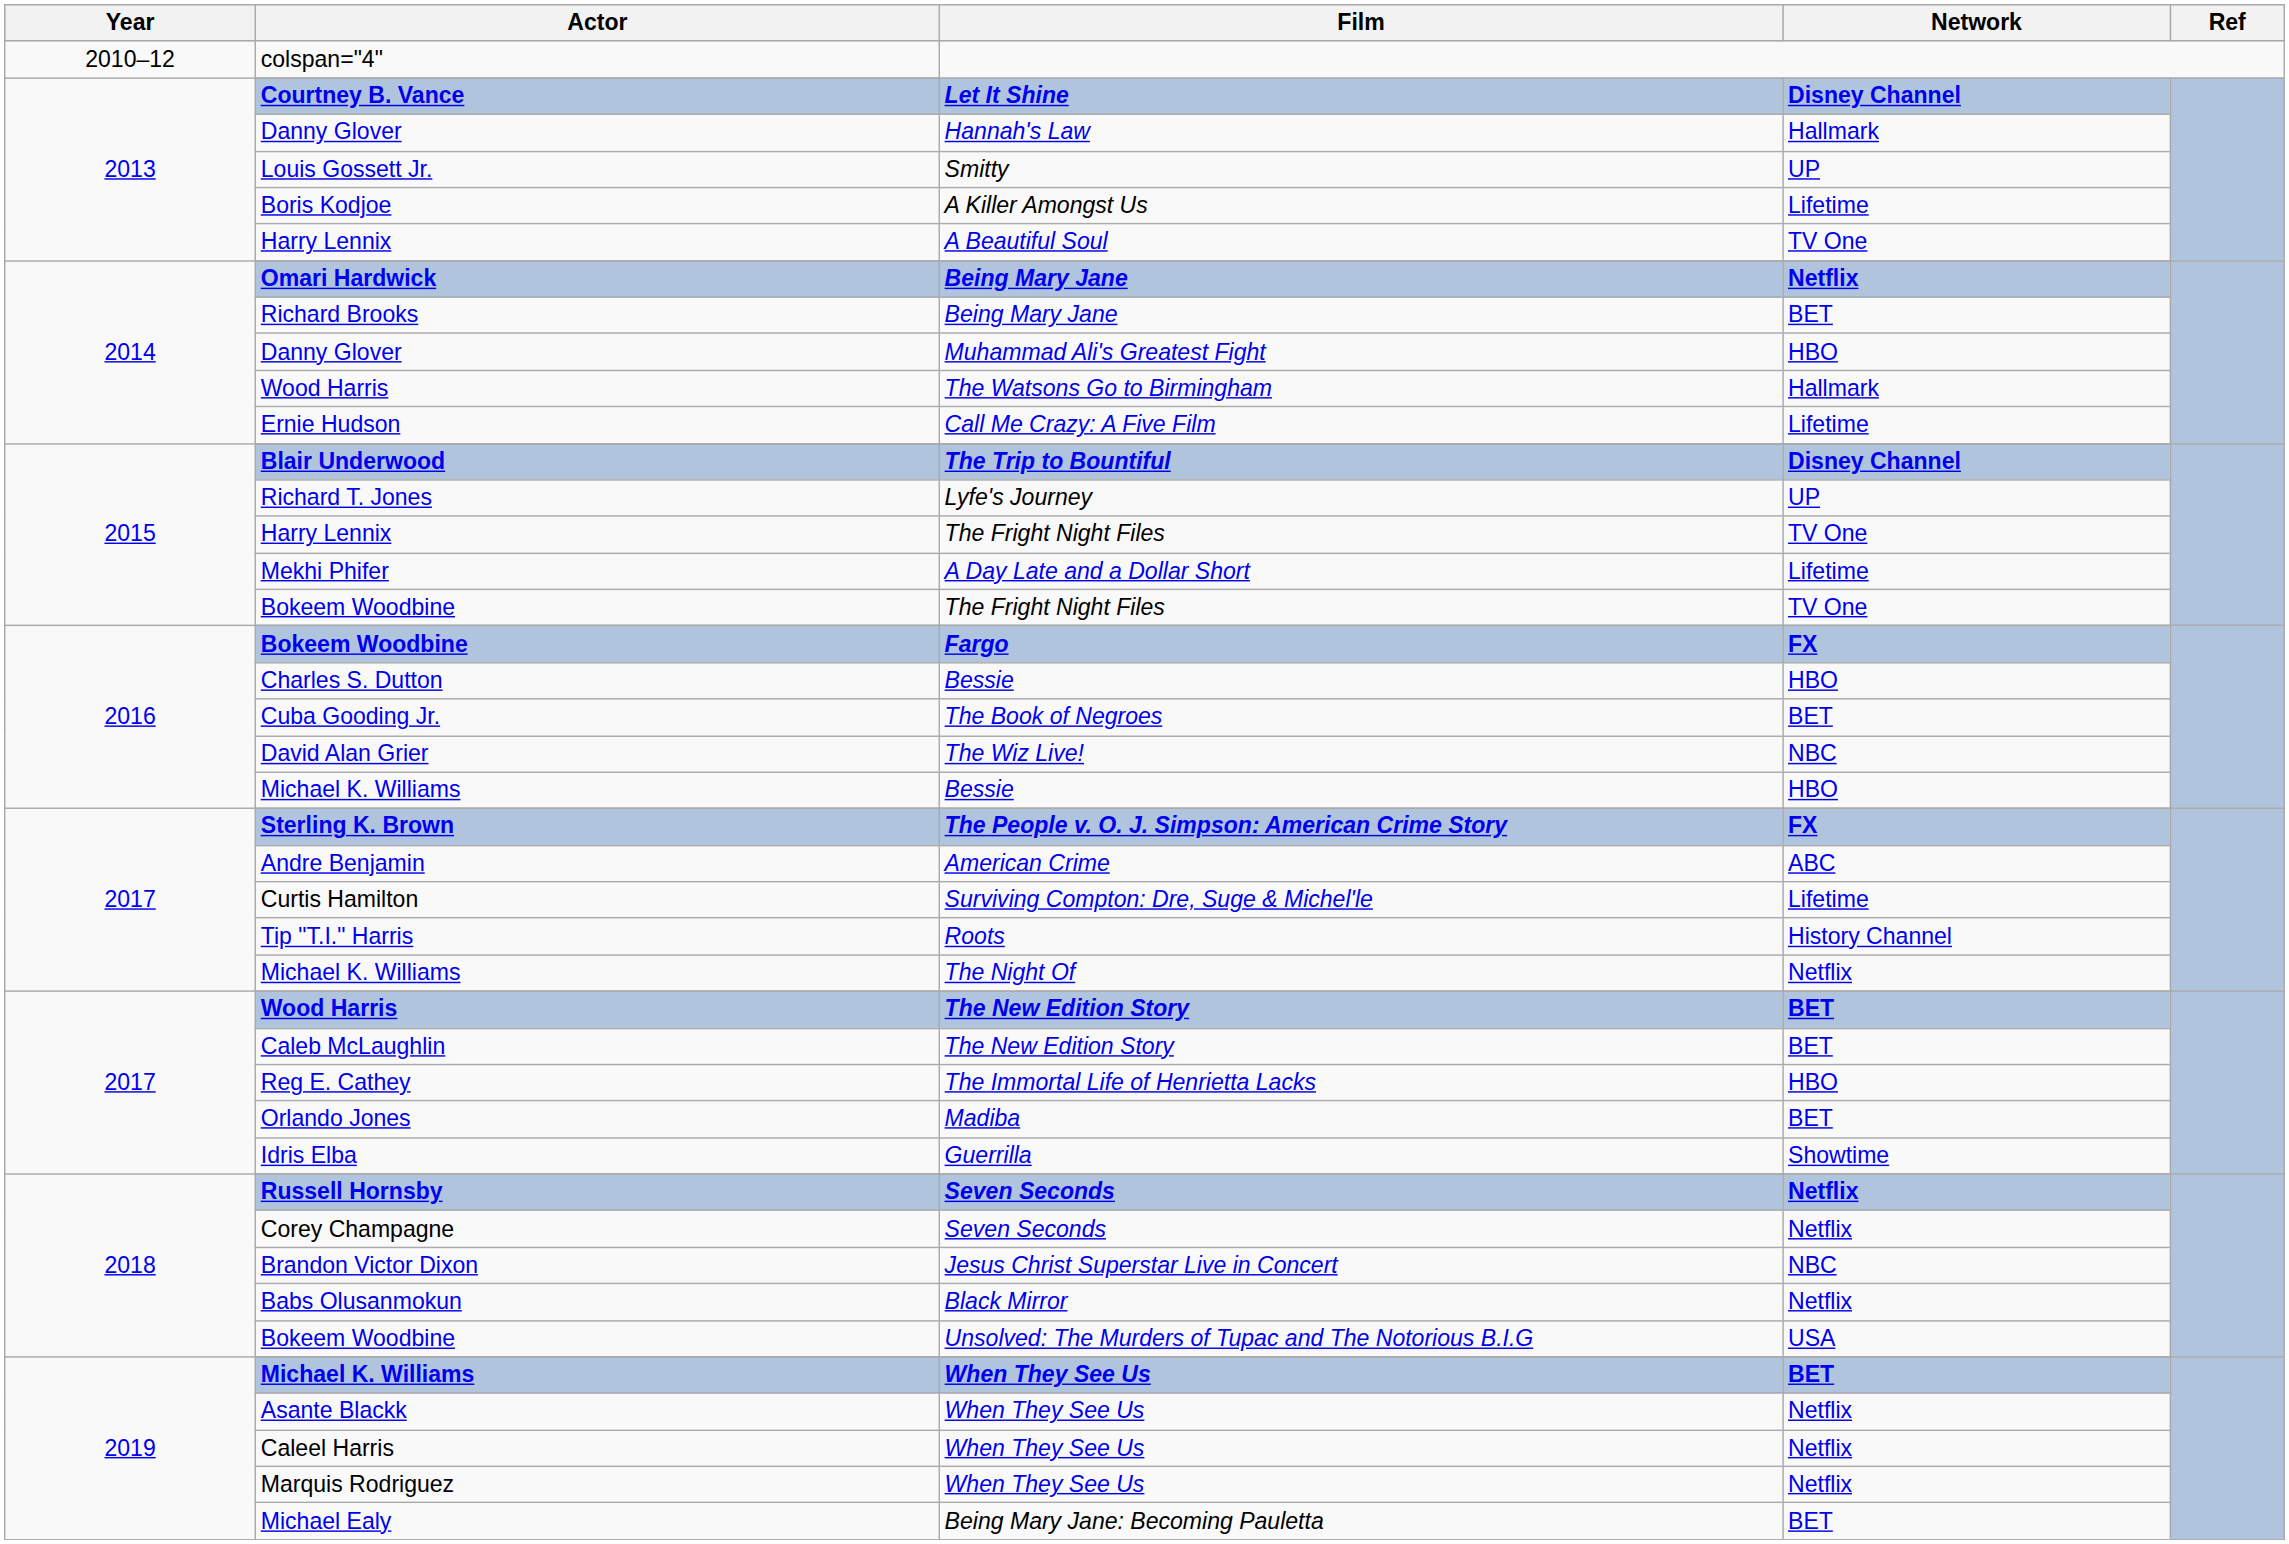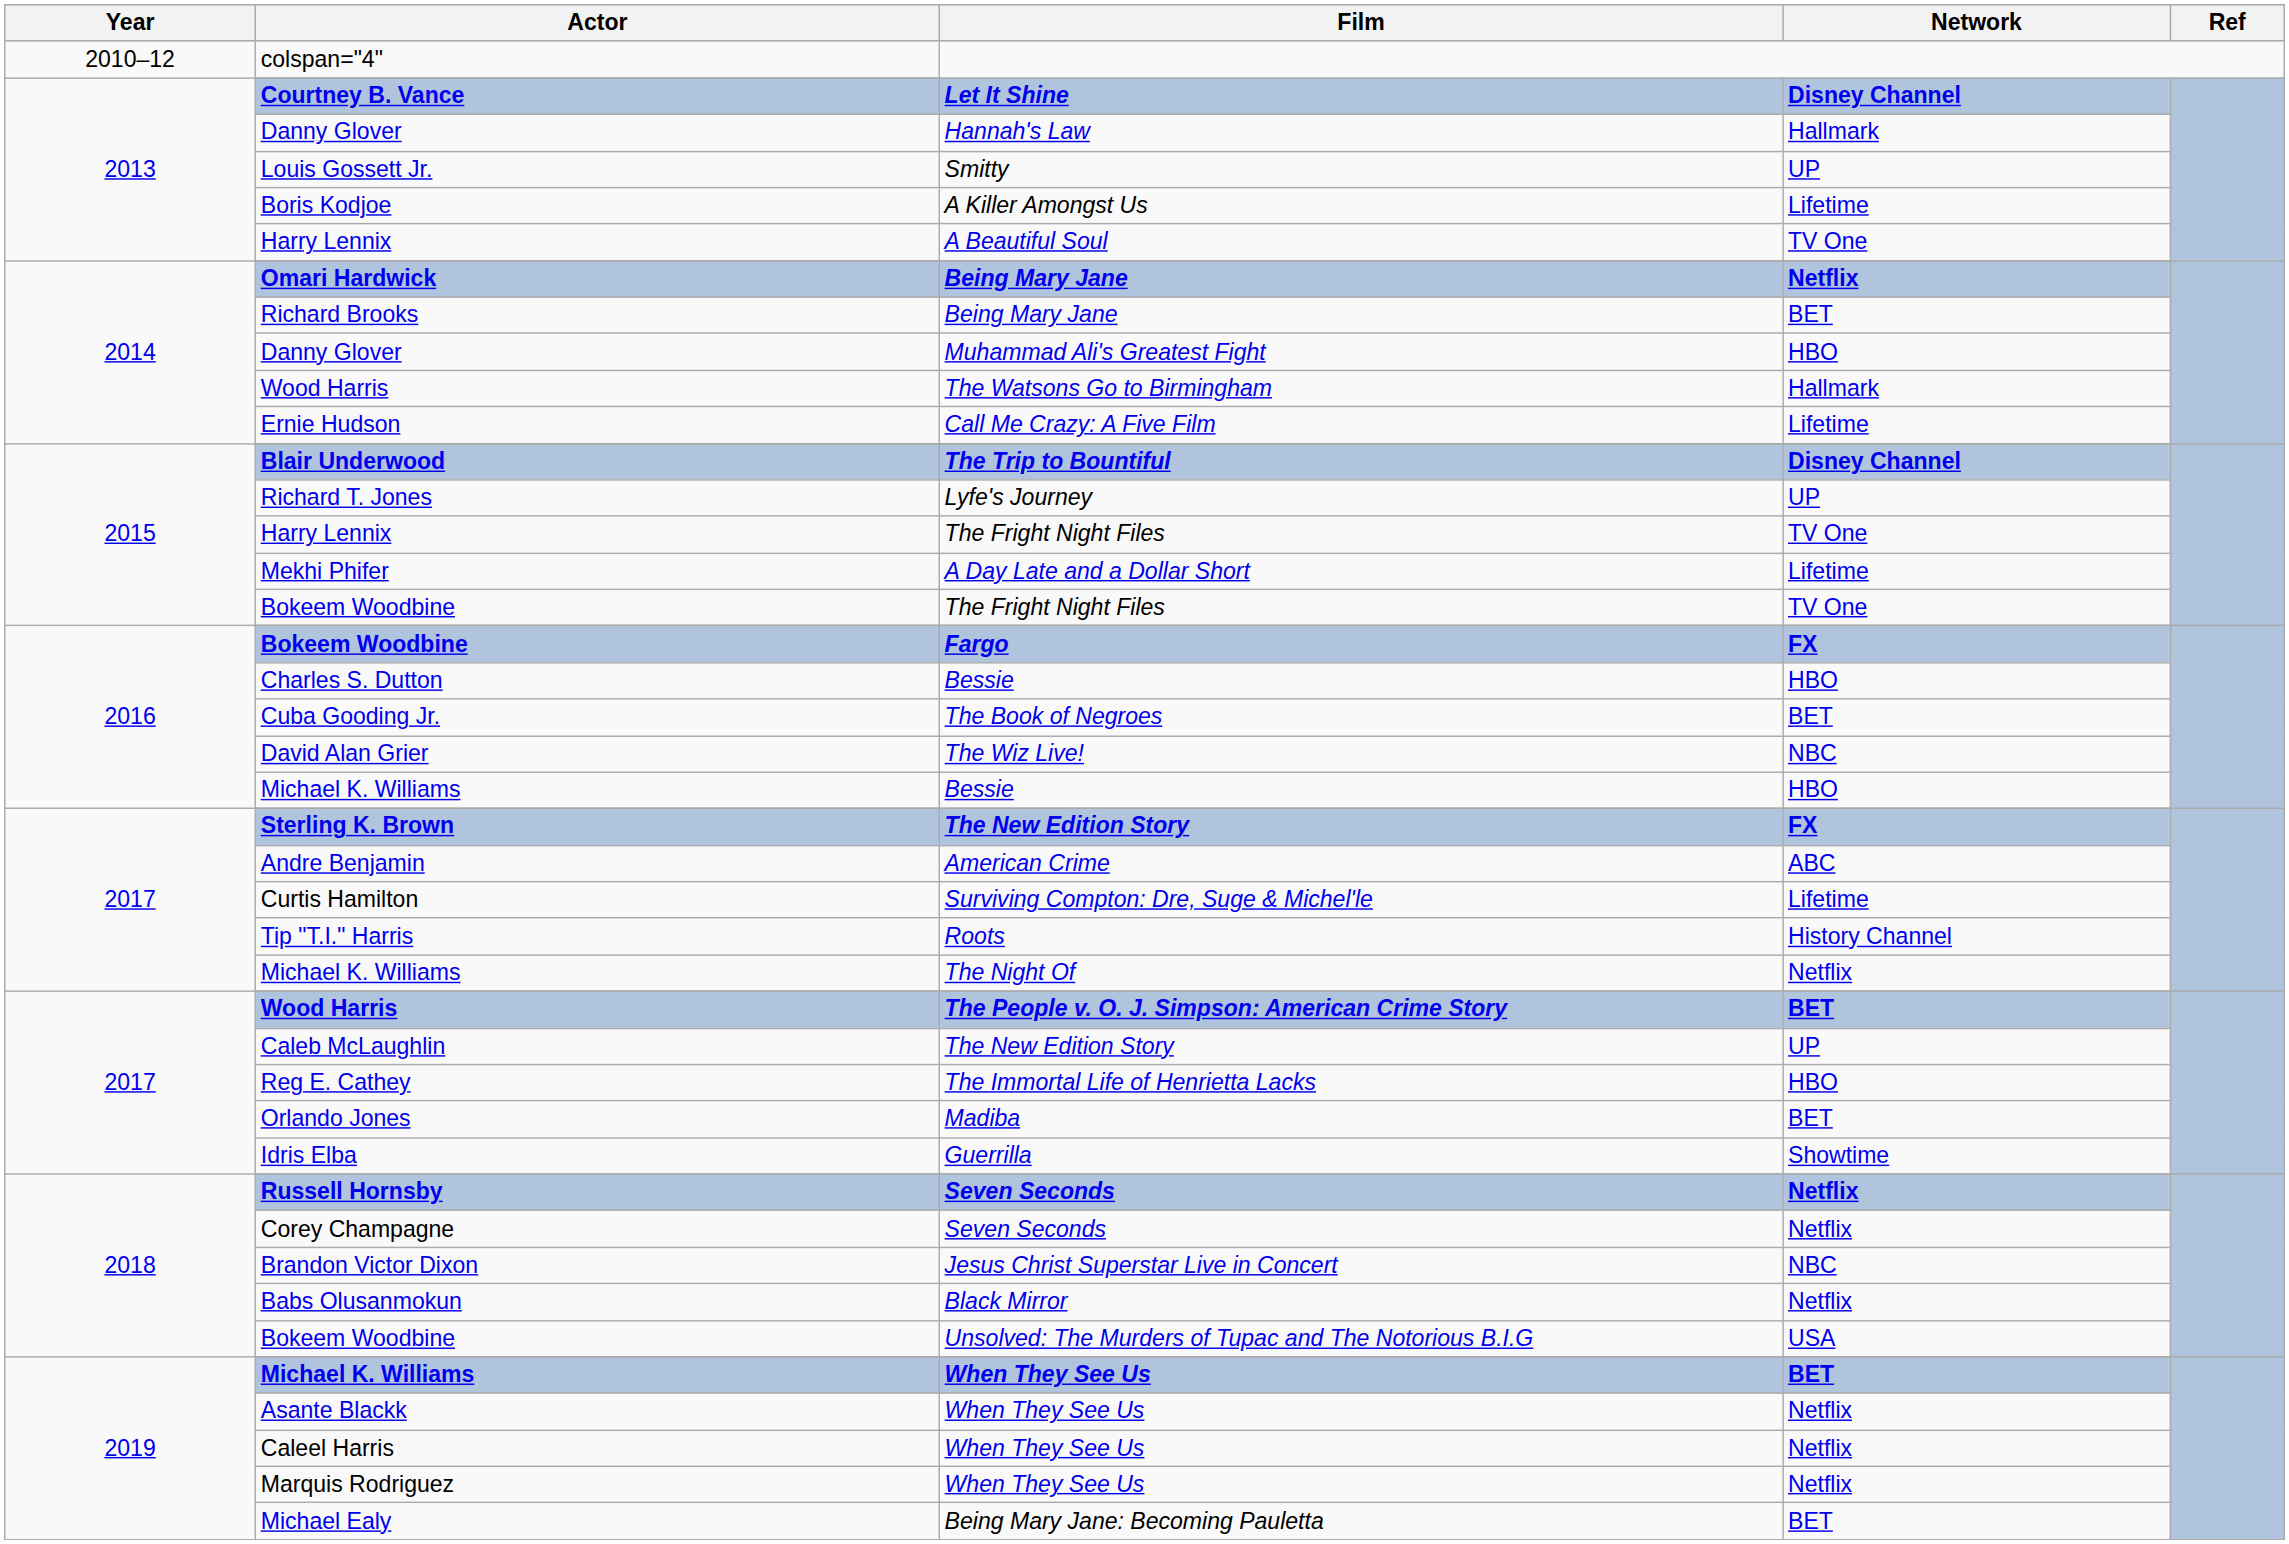Sterling K. Brown | Film: The People v. O. J. Simpson: American Crime Story -> The New Edition Story
2017 / Wood Harris | Film: The New Edition Story -> The People v. O. J. Simpson: American Crime Story
Caleb McLaughlin | Network: BET -> UP
